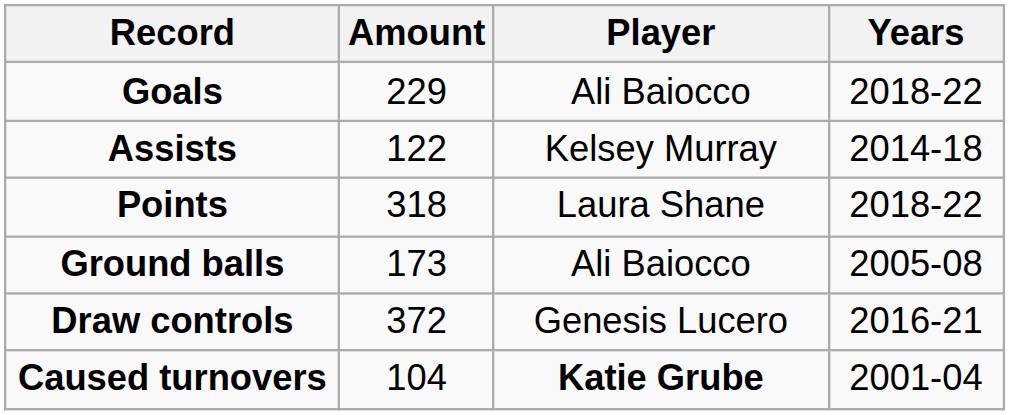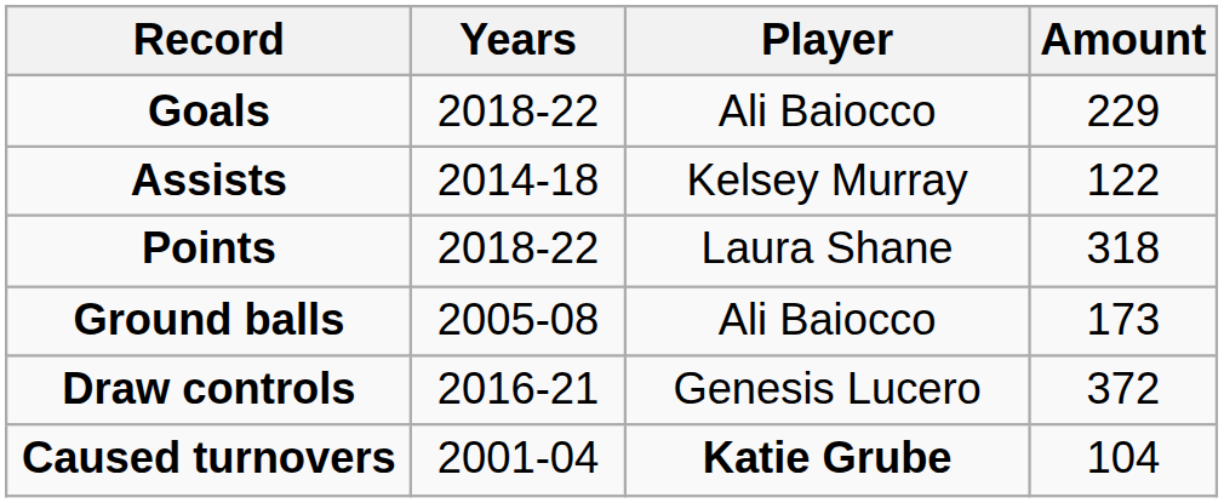columns swapped: Amount <-> Years
